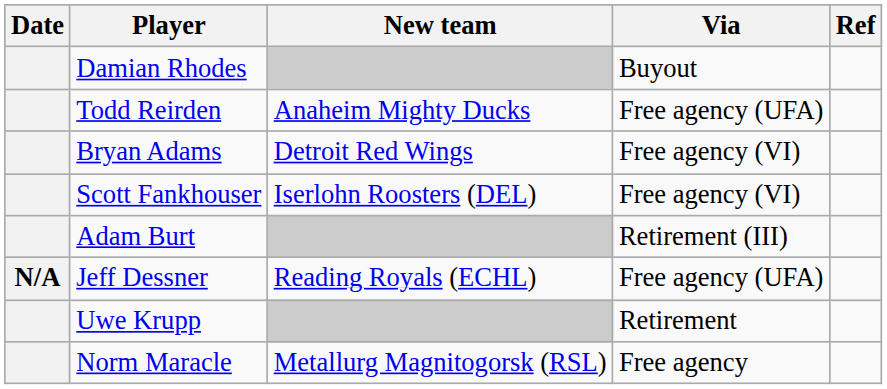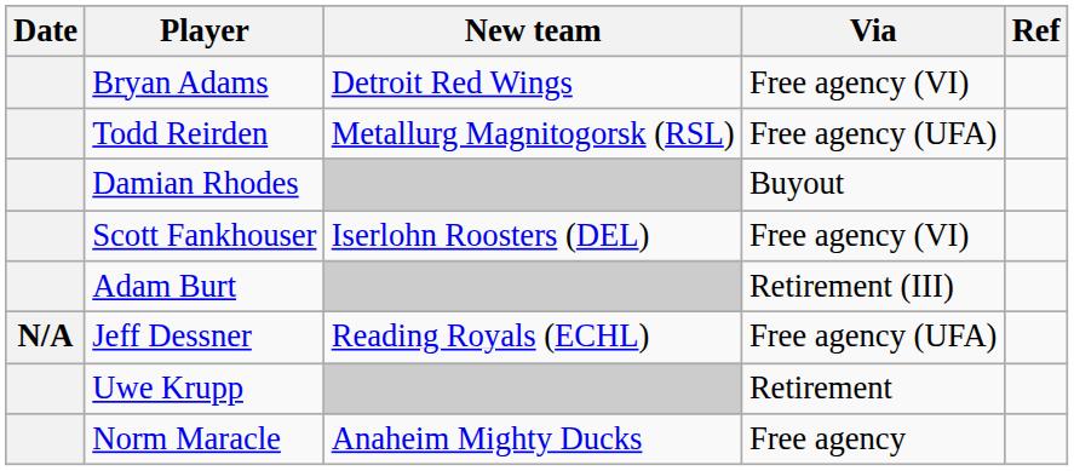rows swapped: Damian Rhodes <-> Bryan Adams
Todd Reirden | New team: Anaheim Mighty Ducks -> Metallurg Magnitogorsk (RSL)
Norm Maracle | New team: Metallurg Magnitogorsk (RSL) -> Anaheim Mighty Ducks
